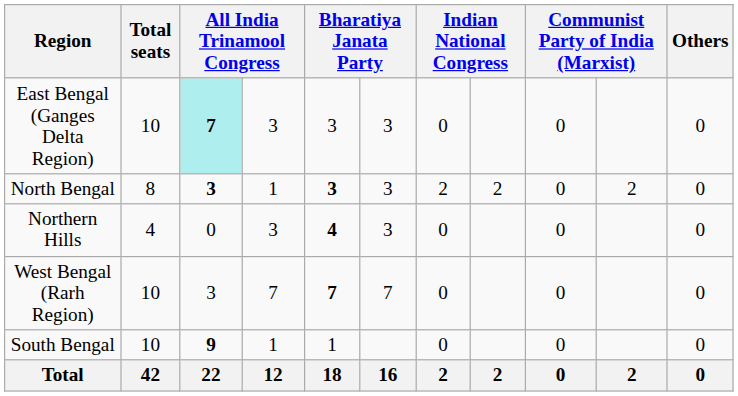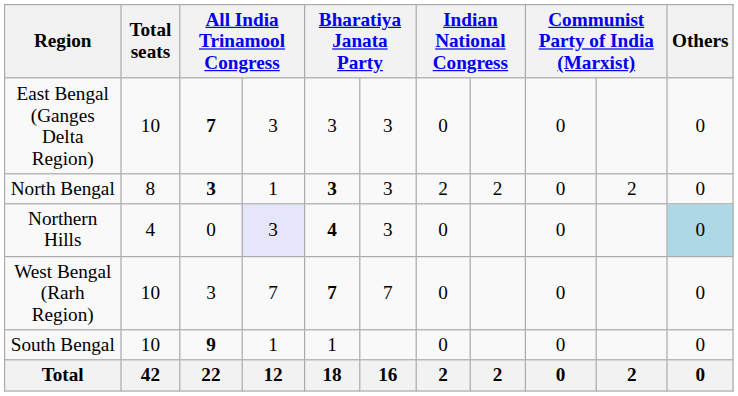East Bengal (Ganges Delta Region) | column 3: paleturquoise background -> no background
Northern Hills | column 4: no background -> lavender background
Northern Hills | Others: no background -> lightblue background
